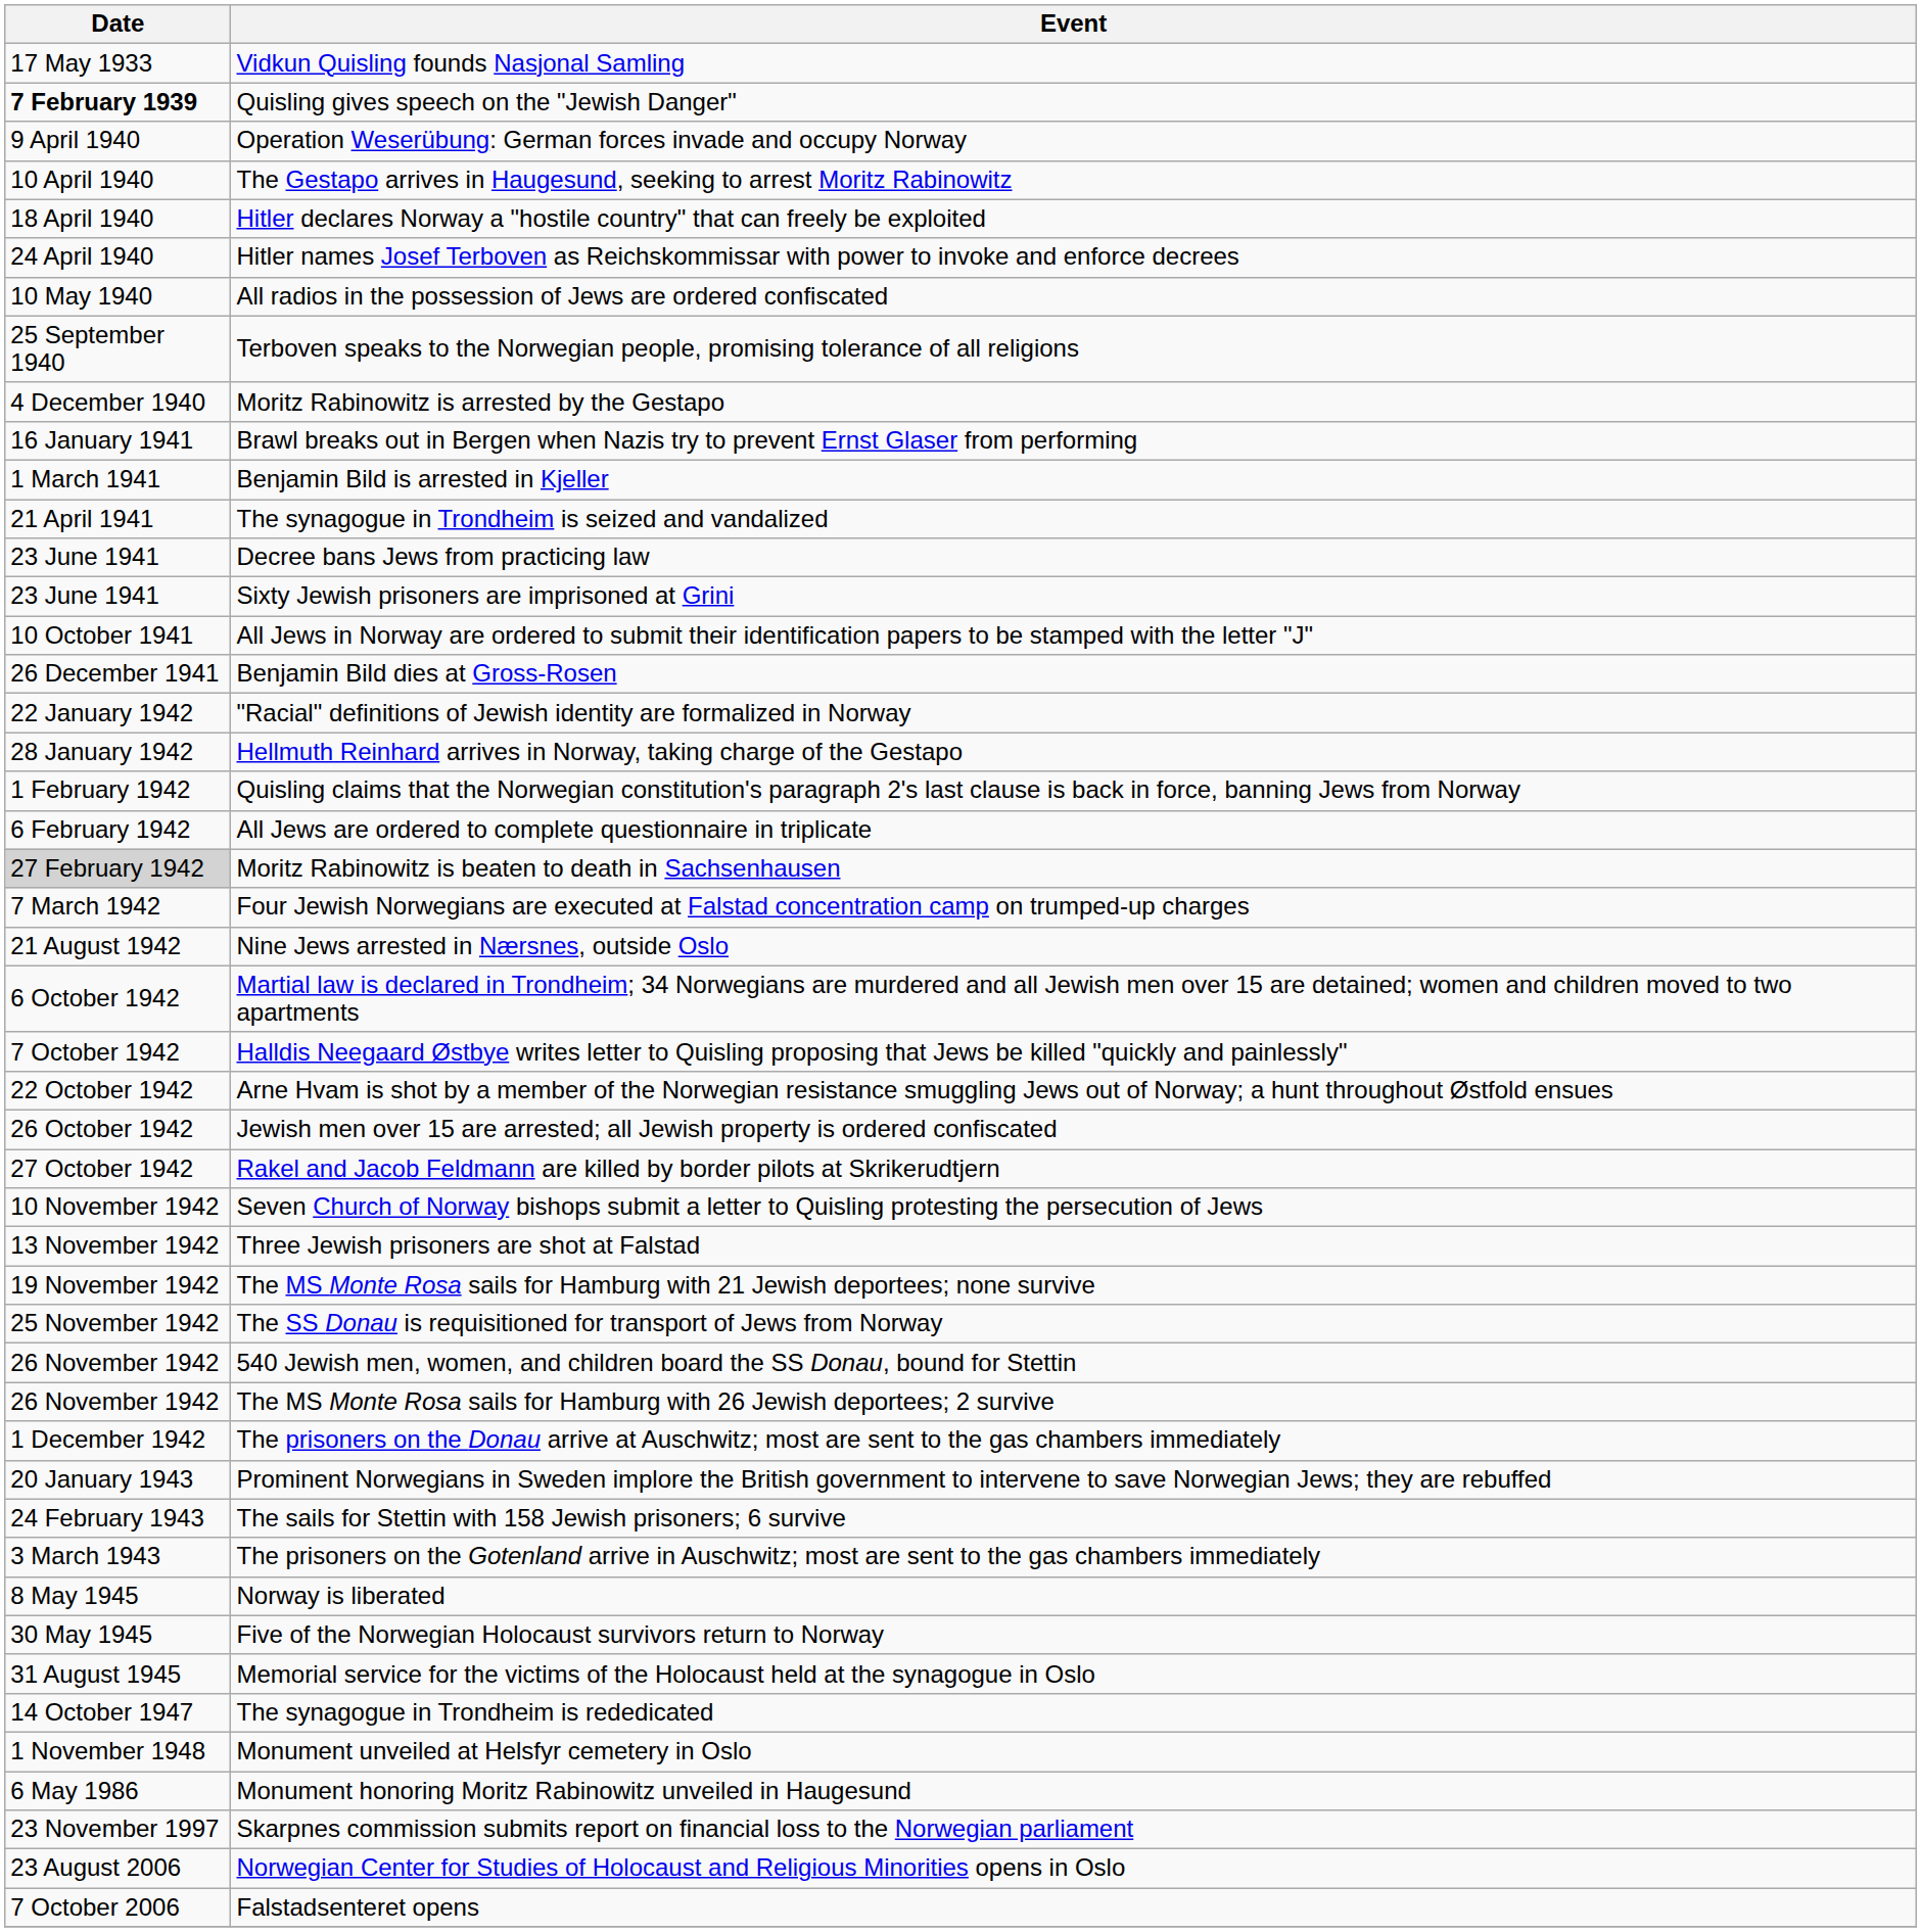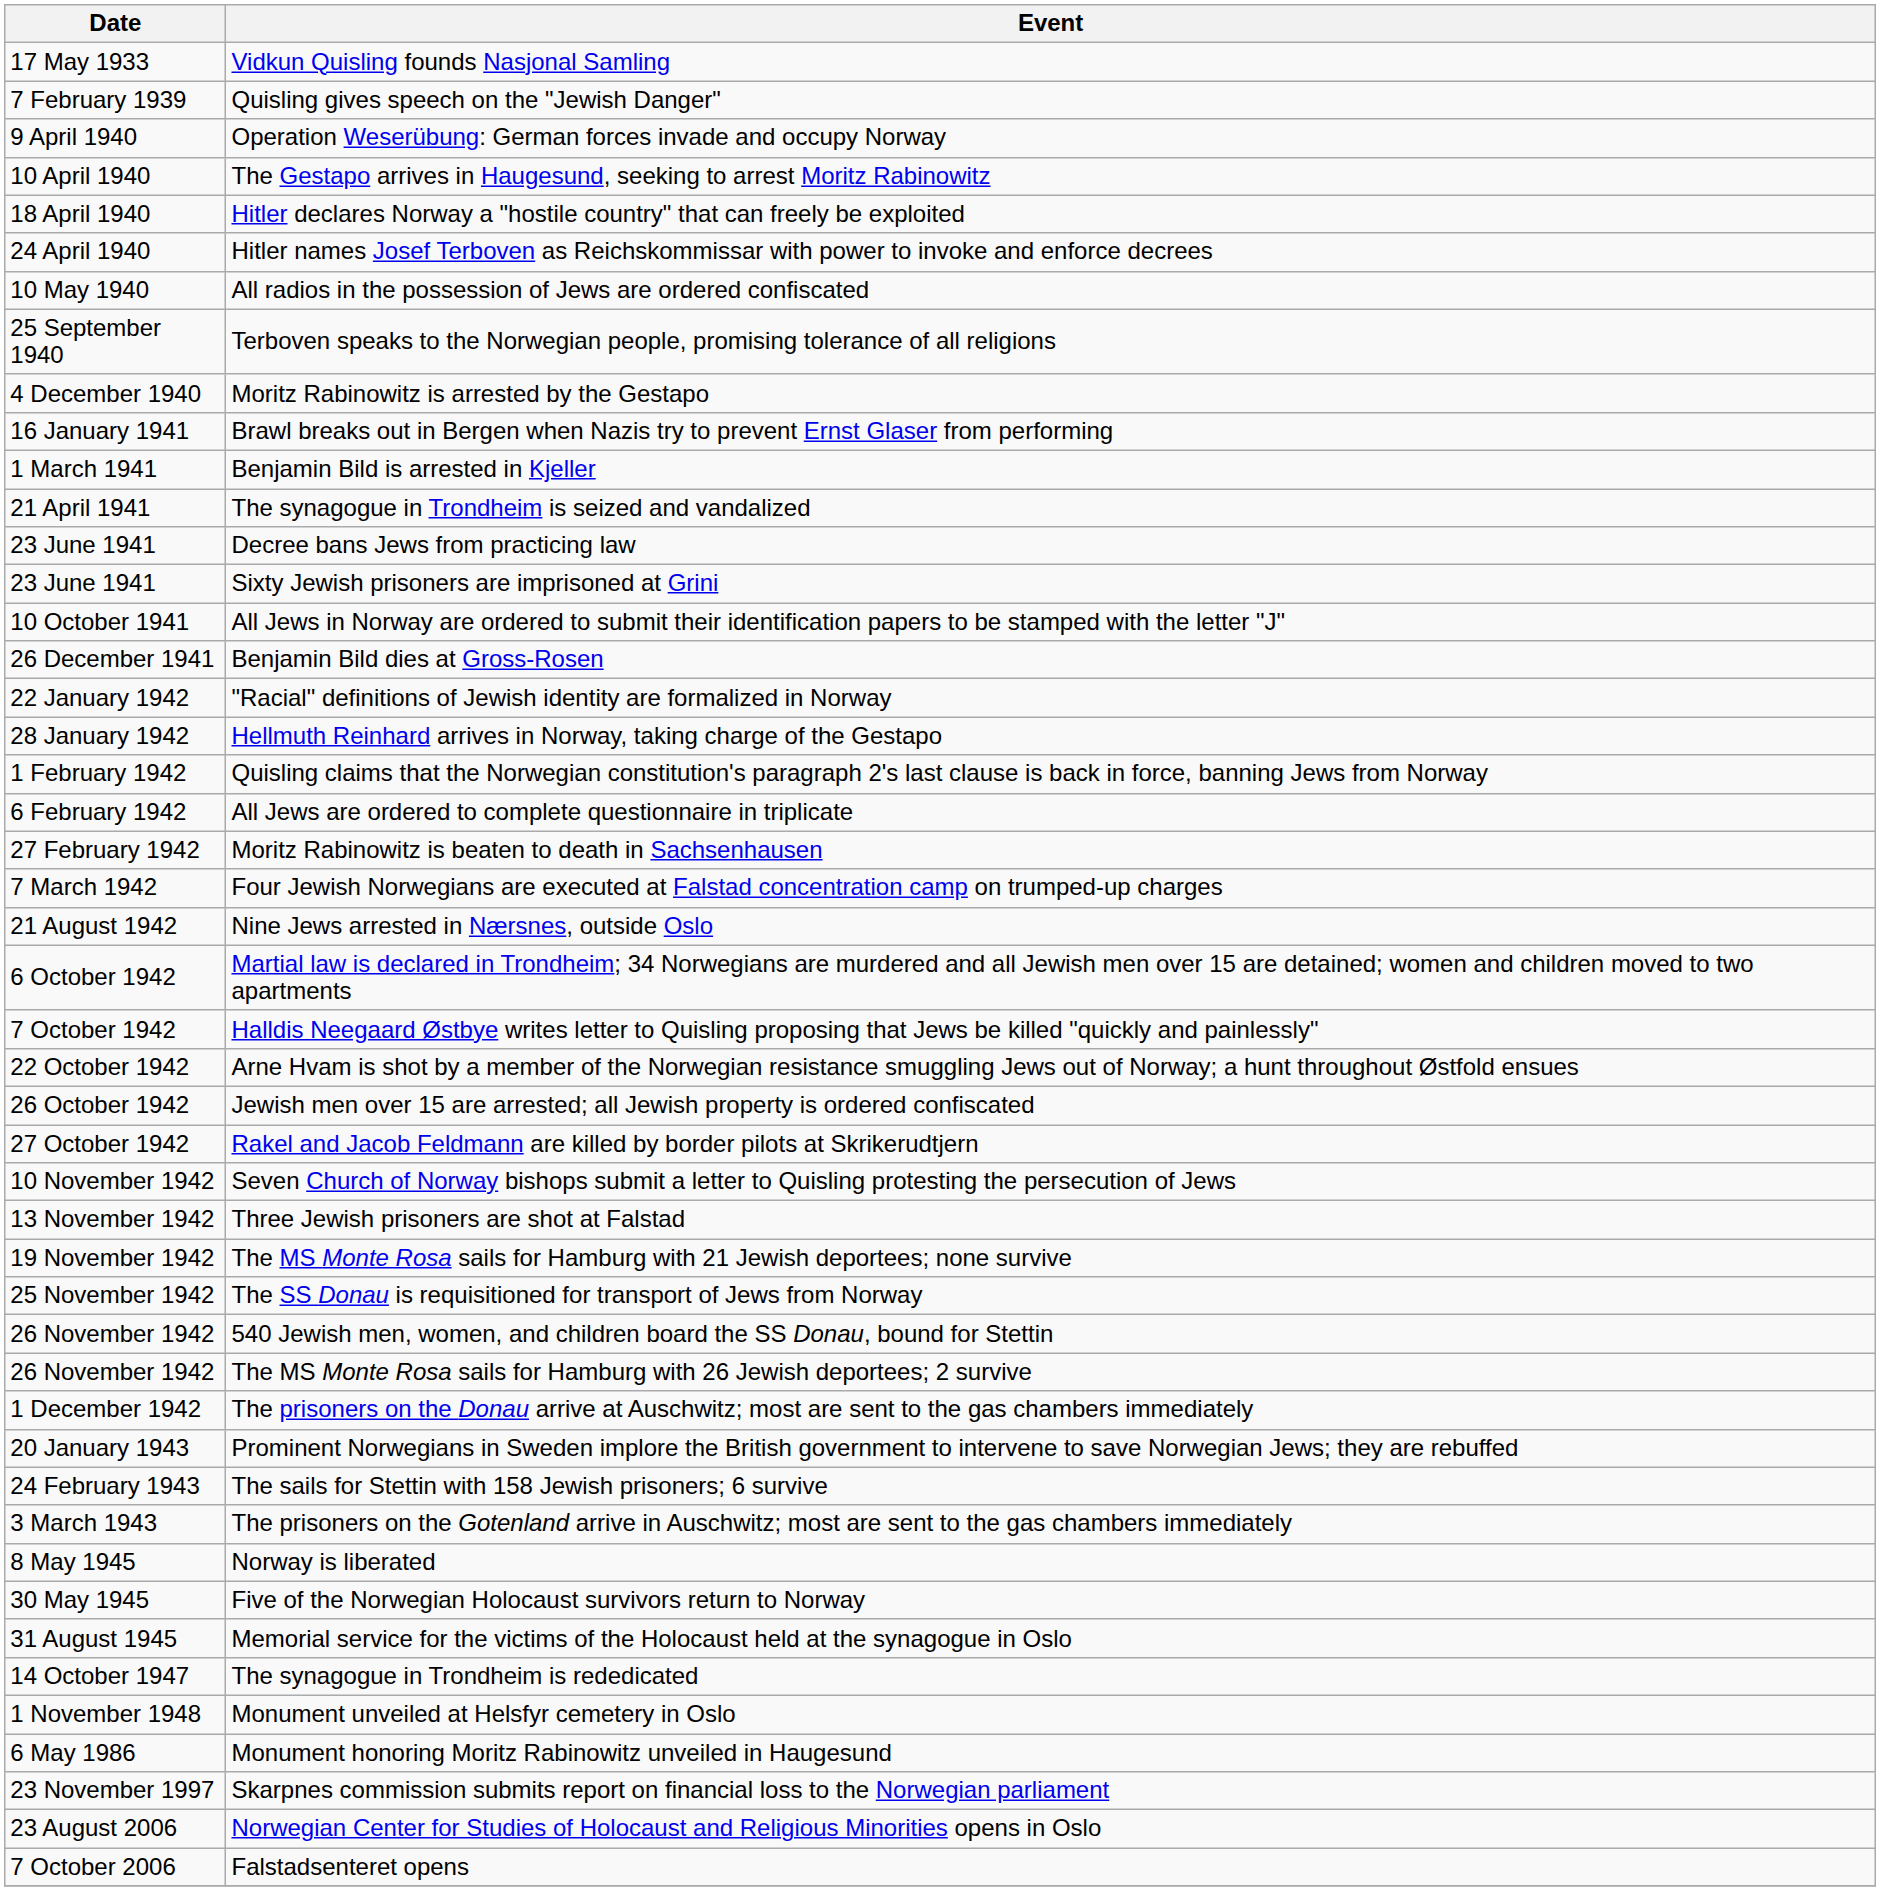Quisling gives speech on the "Jewish Danger" | Date: bold -> normal
Moritz Rabinowitz is beaten to death in Sachsenhausen | Date: lightgrey background -> no background
